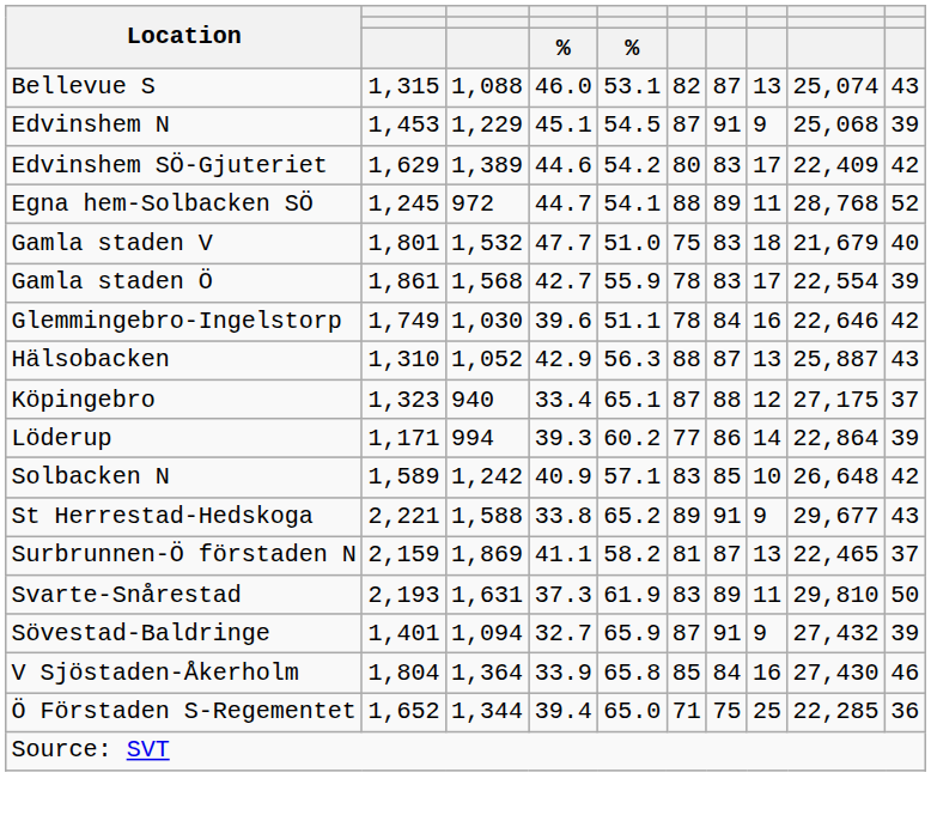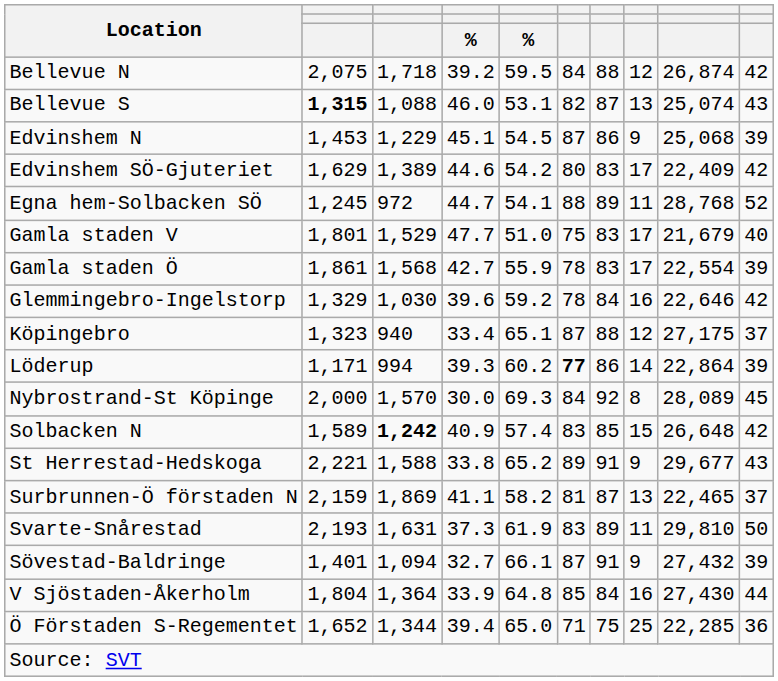+ row: Bellevue N | 2,075 | 1,718 | 39.2 | 59.5 | 84 | 88 | 12 | 26,874 | 42
Bellevue S | column 2: normal -> bold
Edvinshem N | column 7: 91 -> 86
Gamla staden V | column 3: 1,532 -> 1,529
Gamla staden V | column 8: 18 -> 17
Glemmingebro-Ingelstorp | column 2: 1,749 -> 1,329
Glemmingebro-Ingelstorp | column 5: 51.1 -> 59.2
- row: Hälsobacken | 1,310 | 1,052 | 42.9 | 56.3 | 88 | 87 | 13 | 25,887 | 43
Löderup | column 6: normal -> bold
+ row: Nybrostrand-St Köpinge | 2,000 | 1,570 | 30.0 | 69.3 | 84 | 92 | 8 | 28,089 | 45
Solbacken N | column 3: normal -> bold
Solbacken N | column 5: 57.1 -> 57.4
Solbacken N | column 8: 10 -> 15
Sövestad-Baldringe | column 5: 65.9 -> 66.1
V Sjöstaden-Åkerholm | column 5: 65.8 -> 64.8
V Sjöstaden-Åkerholm | column 10: 46 -> 44
